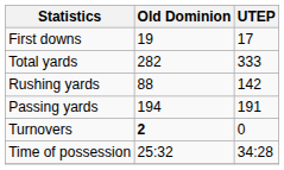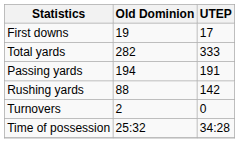rows swapped: Rushing yards <-> Passing yards
Turnovers | Old Dominion: bold -> normal
